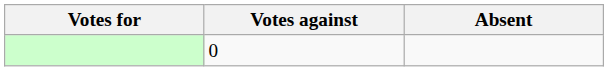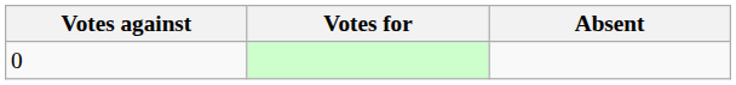columns swapped: Votes for <-> Votes against
